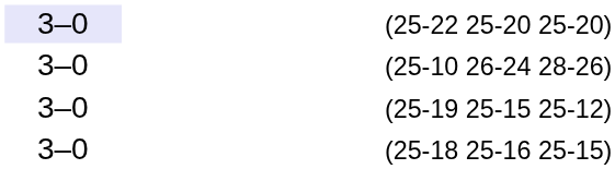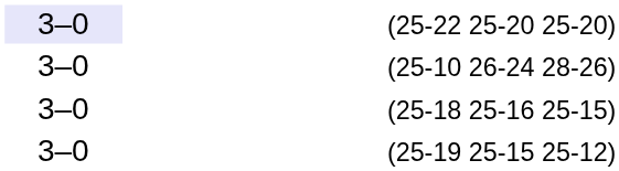row 3 | column 2: (25-19 25-15 25-12) -> (25-18 25-16 25-15)
row 4 | column 2: (25-18 25-16 25-15) -> (25-19 25-15 25-12)
